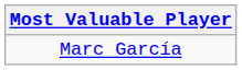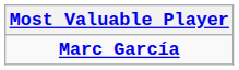row 2 | column 1: normal -> bold
